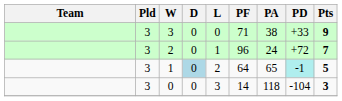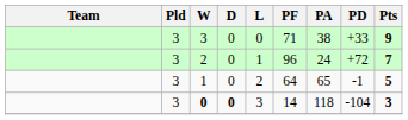row 4 | D: lightblue background -> no background
row 4 | PD: paleturquoise background -> no background
row 5 | W: normal -> bold
row 5 | D: normal -> bold
